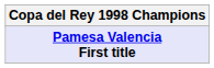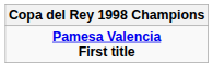row 2 | column 1: lavender background -> no background
